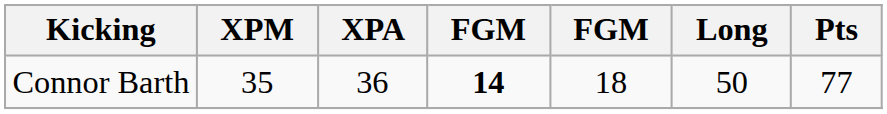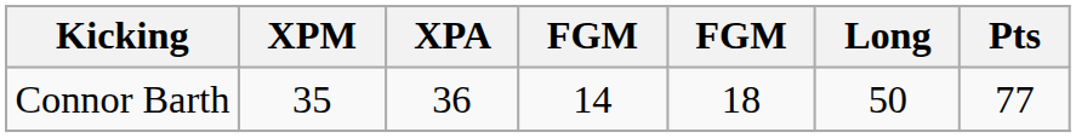Connor Barth | column 4: bold -> normal
